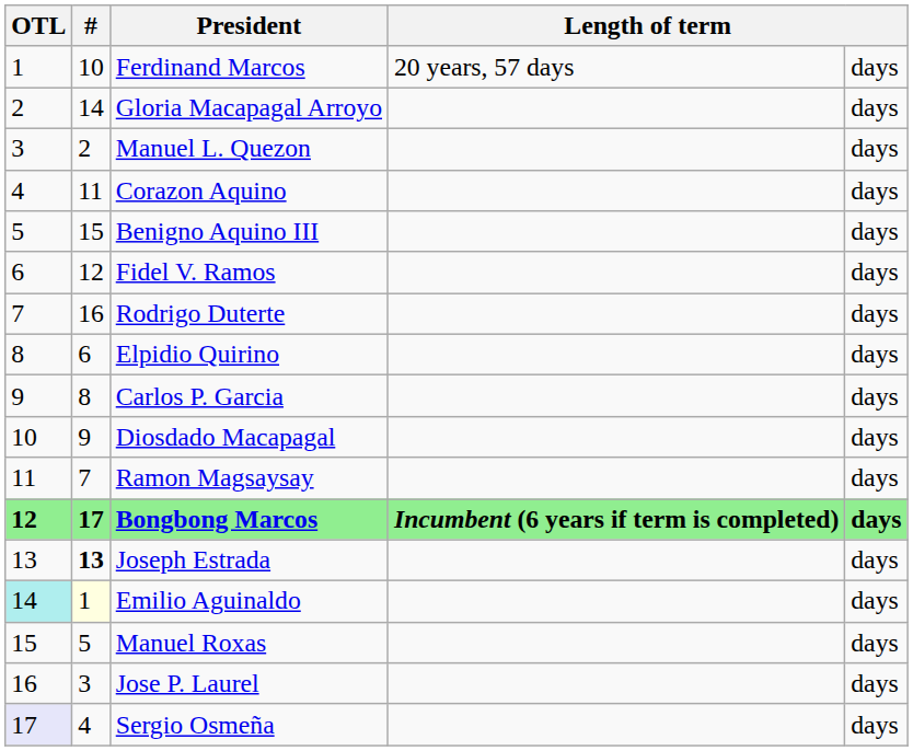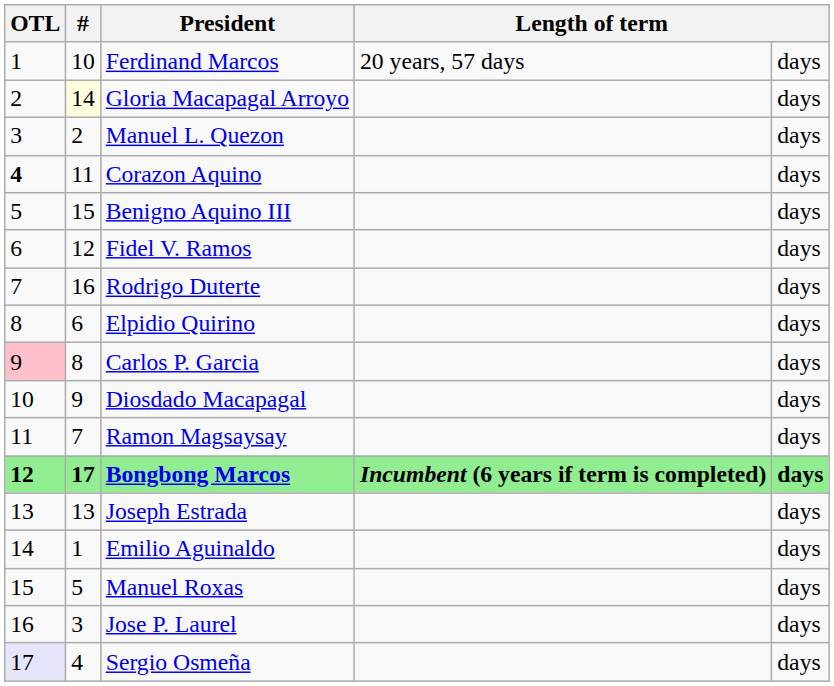Gloria Macapagal Arroyo | #: no background -> lightyellow background
Corazon Aquino | OTL: normal -> bold
Carlos P. Garcia | OTL: no background -> pink background
Joseph Estrada | #: bold -> normal
Emilio Aguinaldo | OTL: paleturquoise background -> no background
Emilio Aguinaldo | #: lightyellow background -> no background
